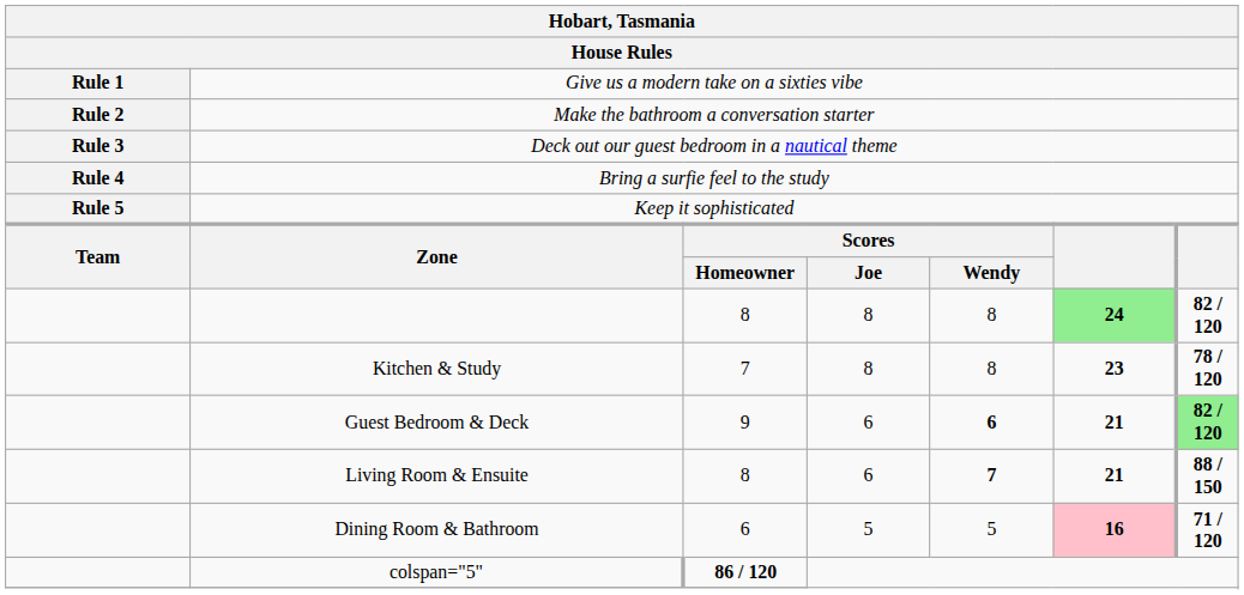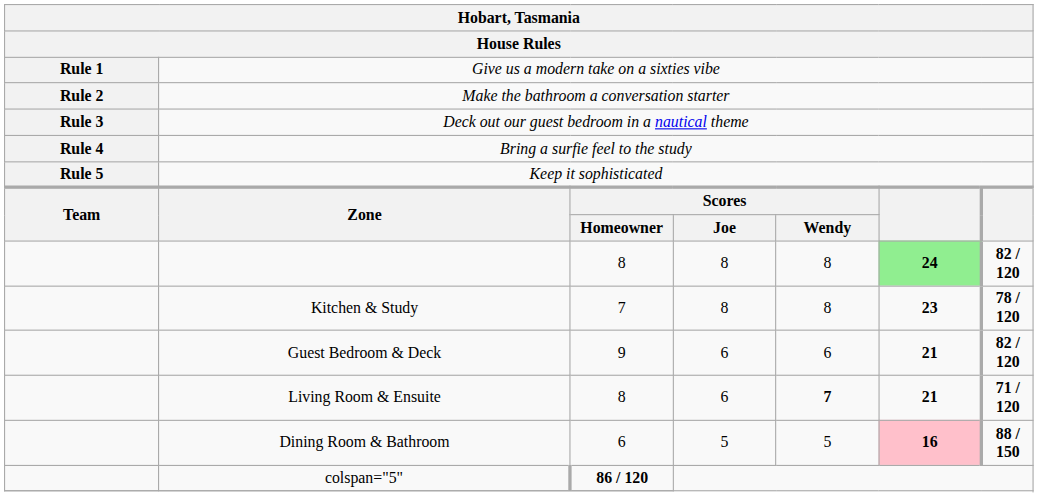Guest Bedroom & Deck | column 5: bold -> normal
Guest Bedroom & Deck | column 7: lightgreen background -> no background
Living Room & Ensuite | column 7: 88 / 150 -> 71 / 120
Dining Room & Bathroom | column 7: 71 / 120 -> 88 / 150
